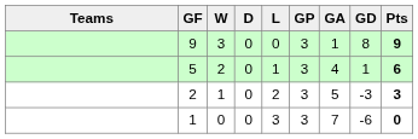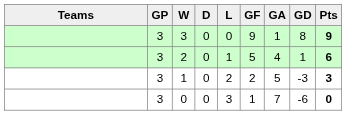columns swapped: GP <-> GF
